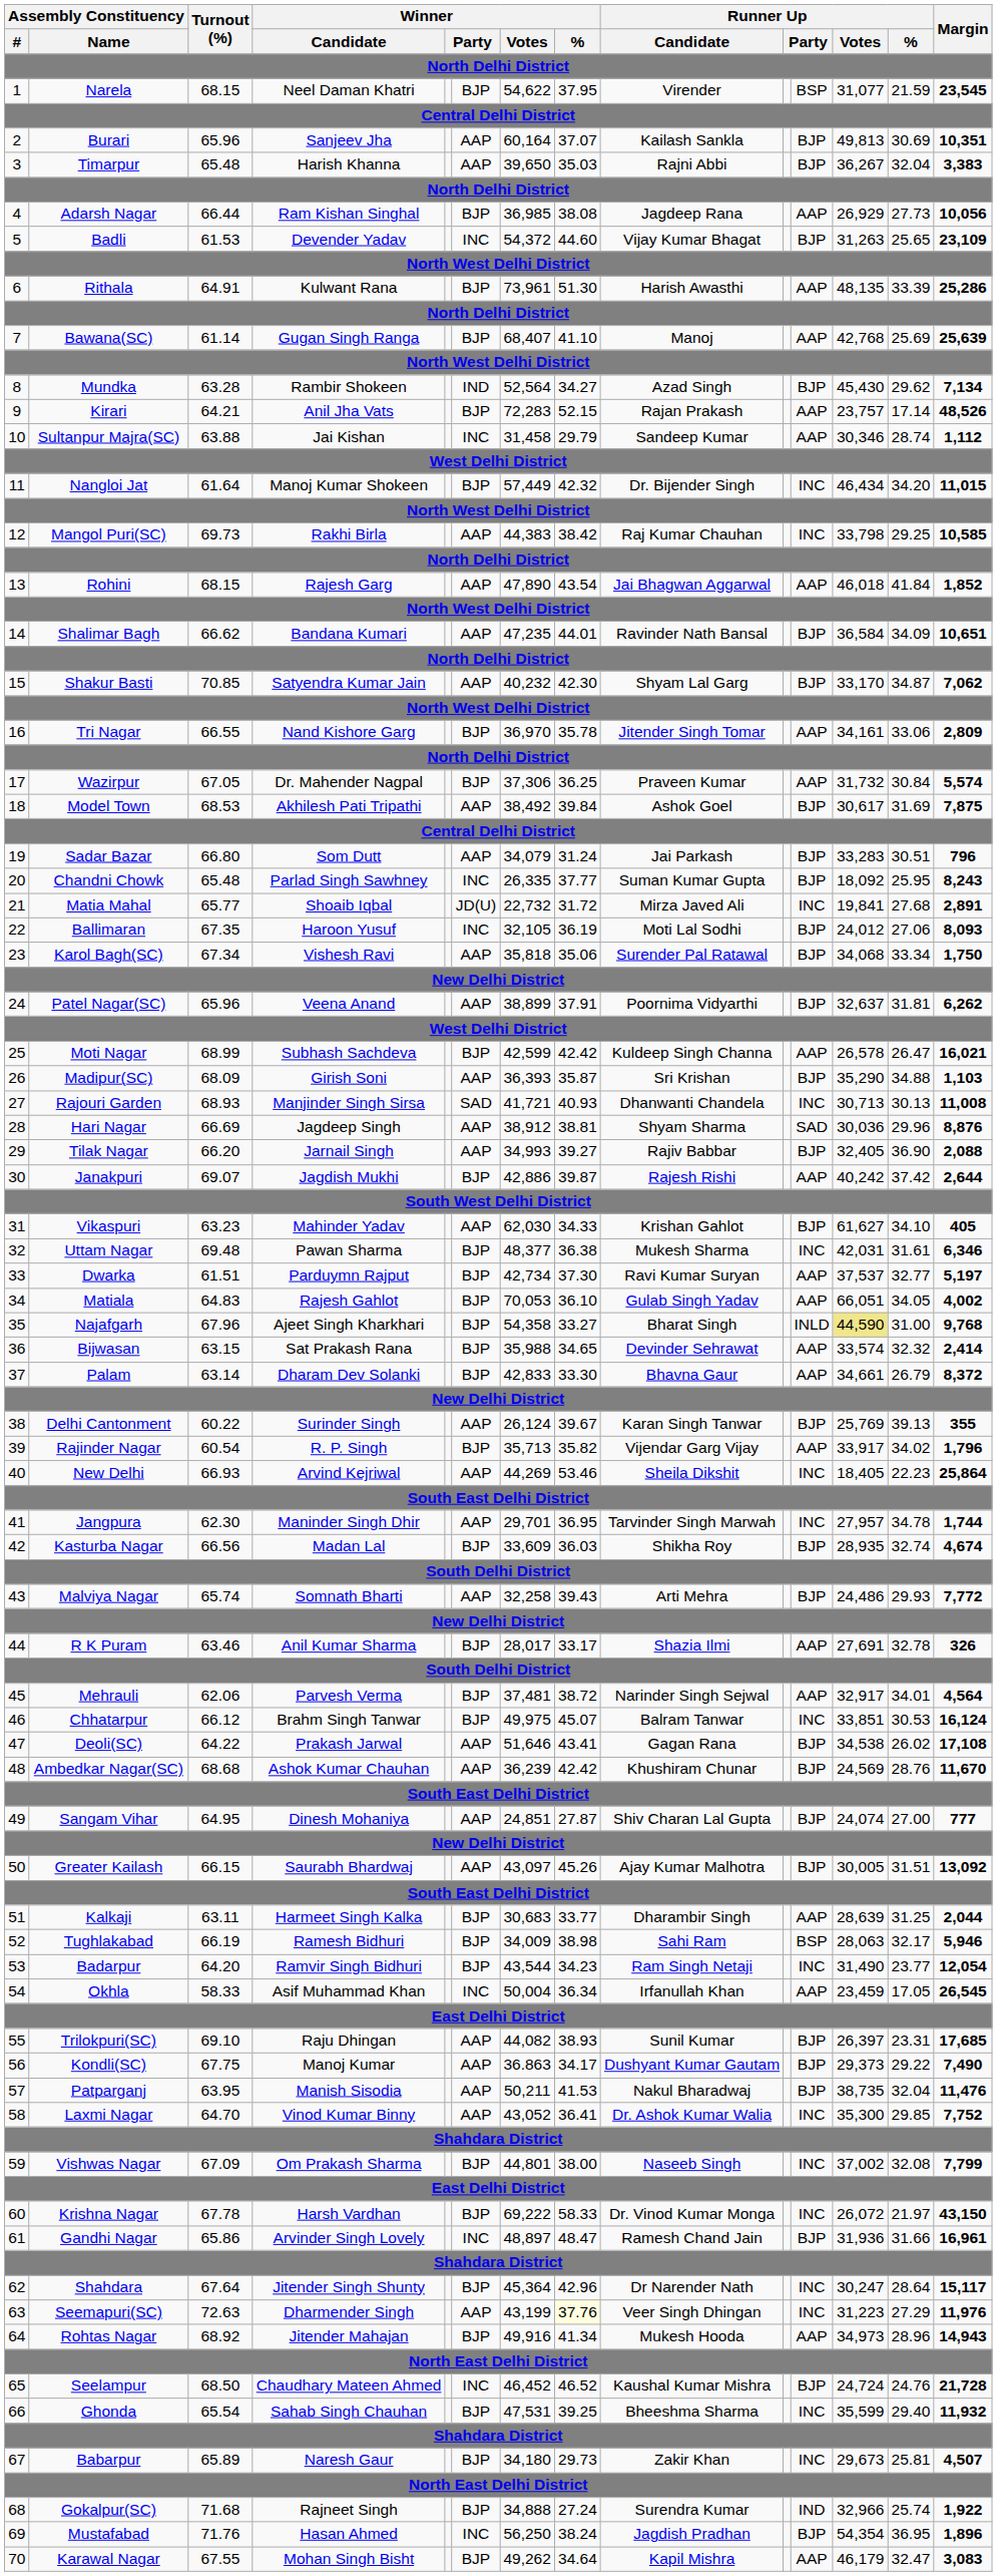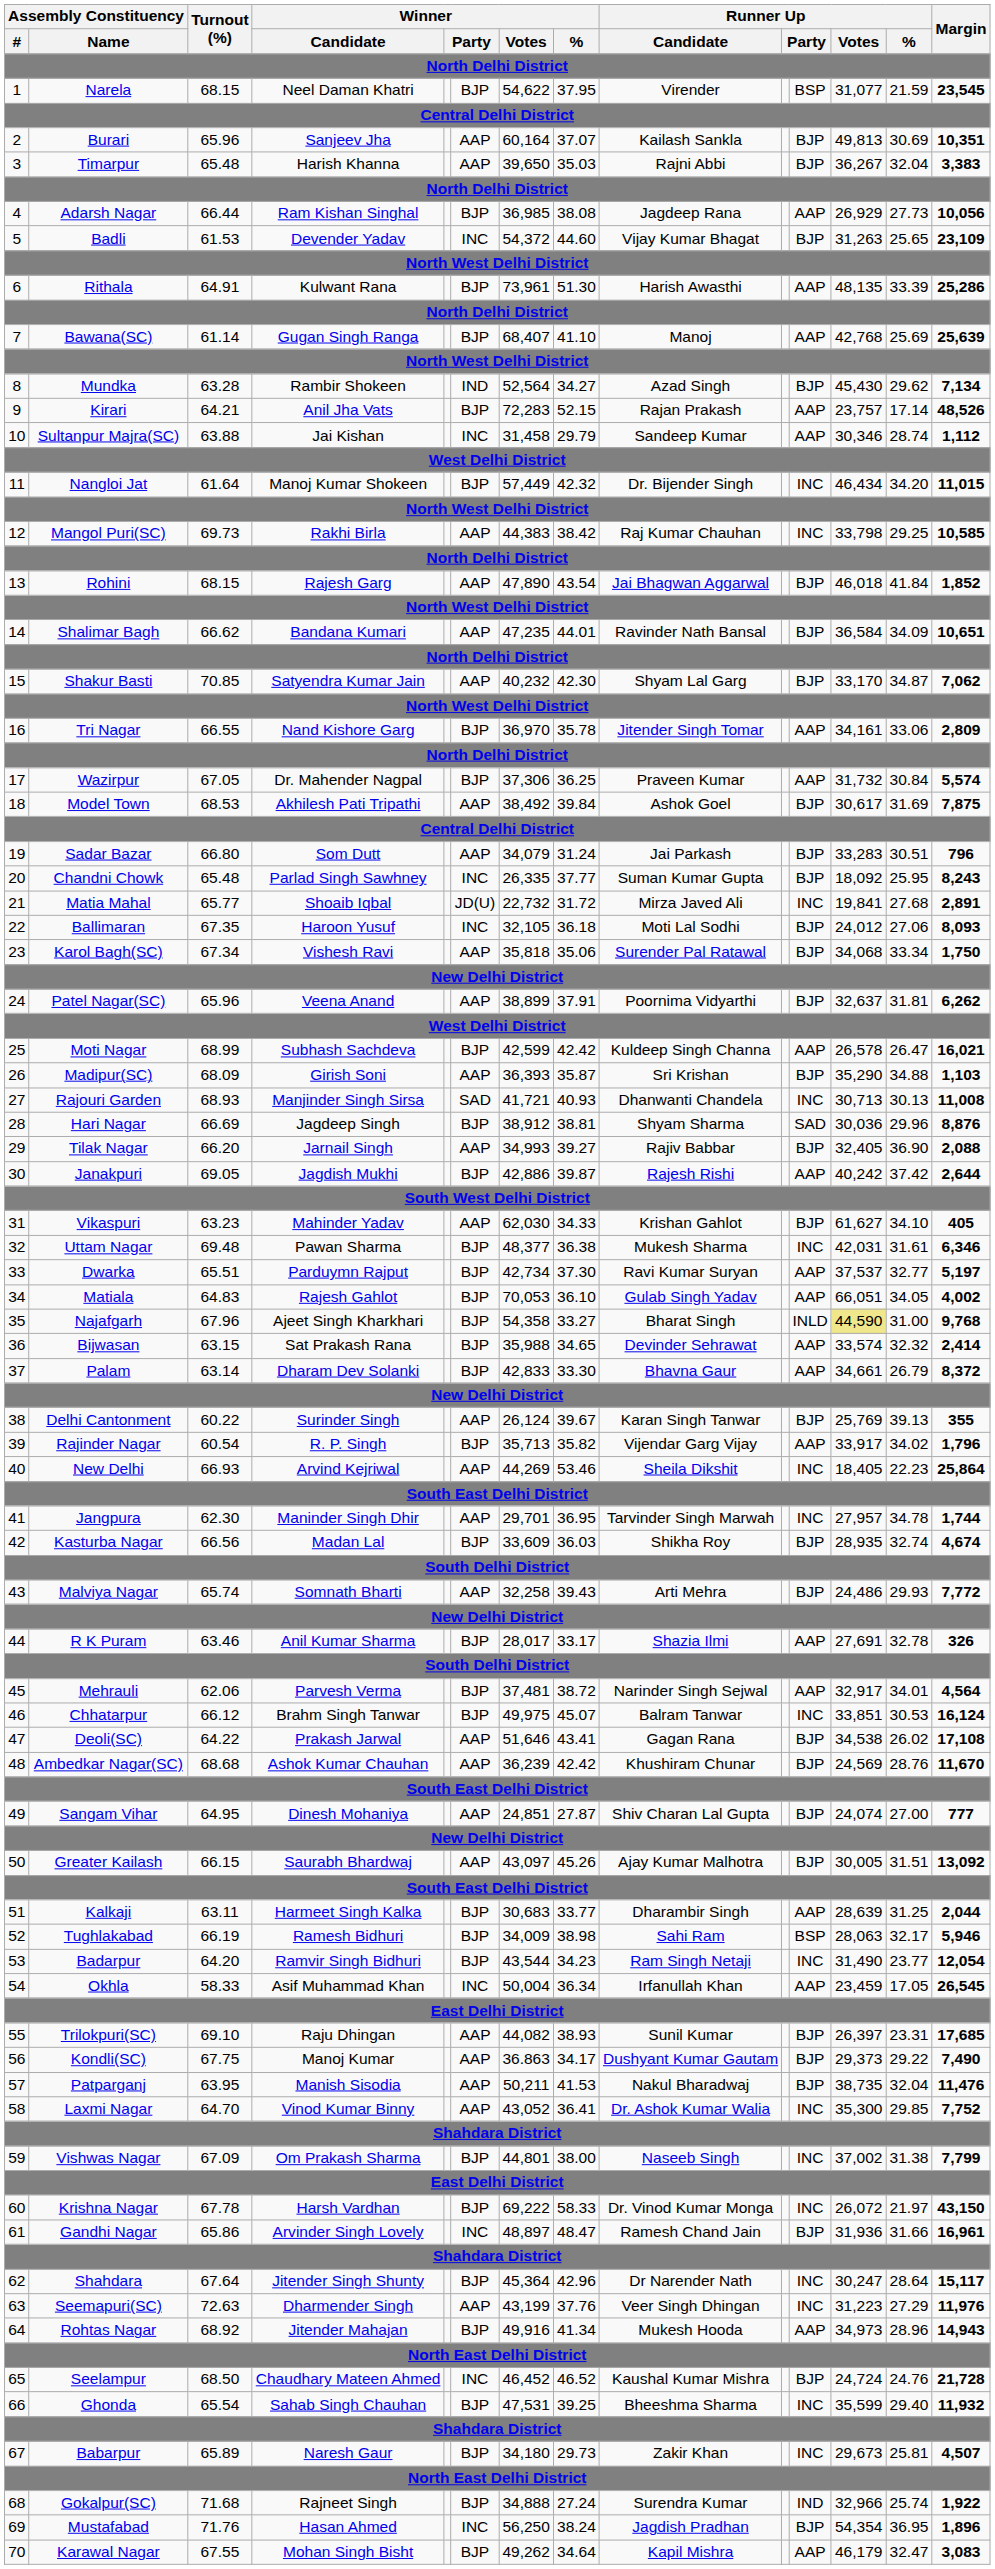13 | column 11: AAP -> BJP
22 | Winner / %: 36.19 -> 36.18
28 | column 6: AAP -> BJP
30 | Turnout (%): 69.07 -> 69.05
33 | Turnout (%): 61.51 -> 65.51
59 | Runner Up / %: 32.08 -> 31.38
63 | Winner / %: lightyellow background -> no background
